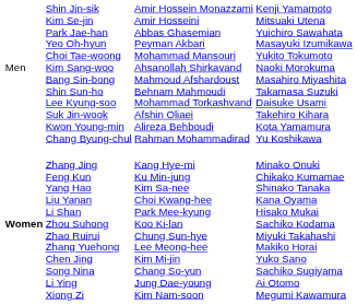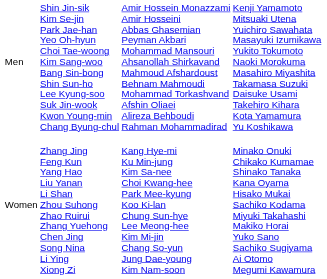Women | column 1: bold -> normal
